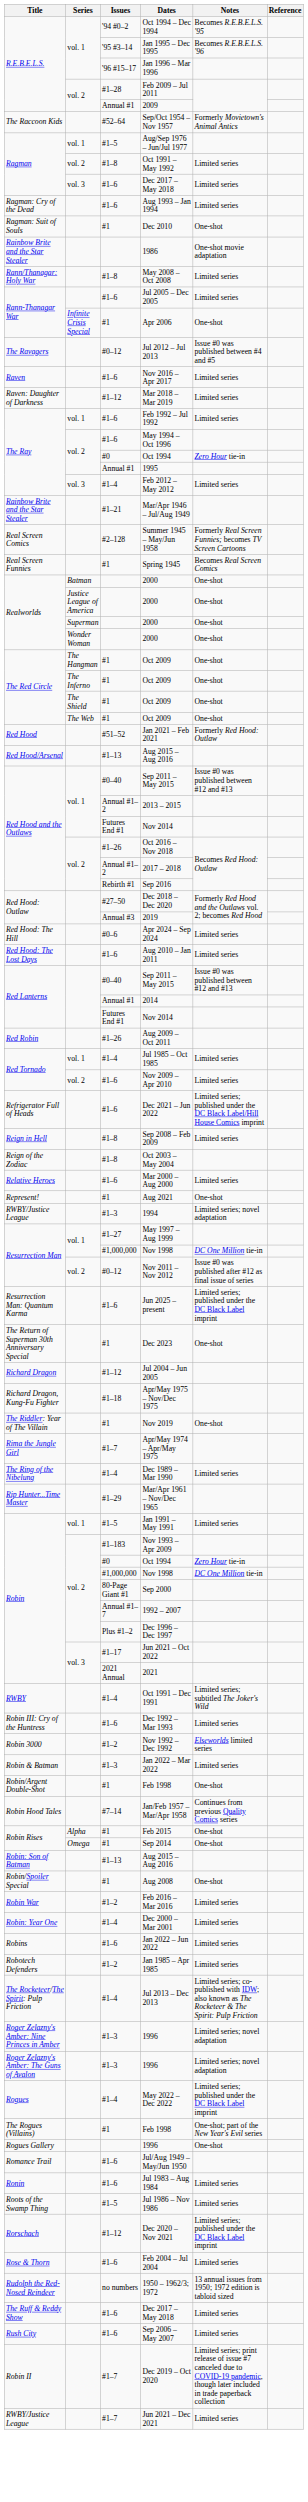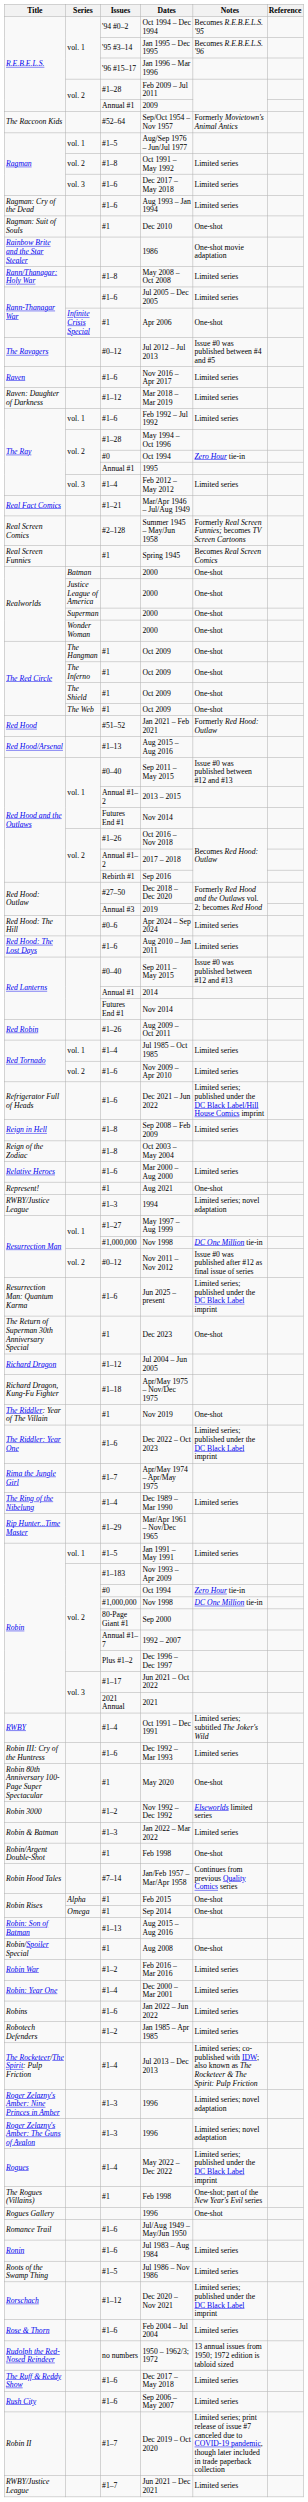May 1994 – Oct 1996 | Issues: #1–6 -> #1–28
Mar/Apr 1946 – Jul/Aug 1949 | Title: Rainbow Brite and the Star Stealer -> Real Fact Comics
+ row: The Riddler: Year One | #1–6 | Dec 2022 – Oct 2023 | Limited series; published under the DC Black Label imprint
+ row: Robin 80th Anniversary 100-Page Super Spectacular | #1 | May 2020 | One-shot
